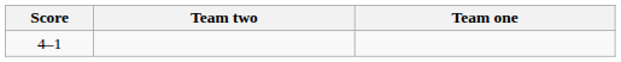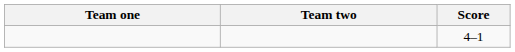columns swapped: Team one <-> Score
